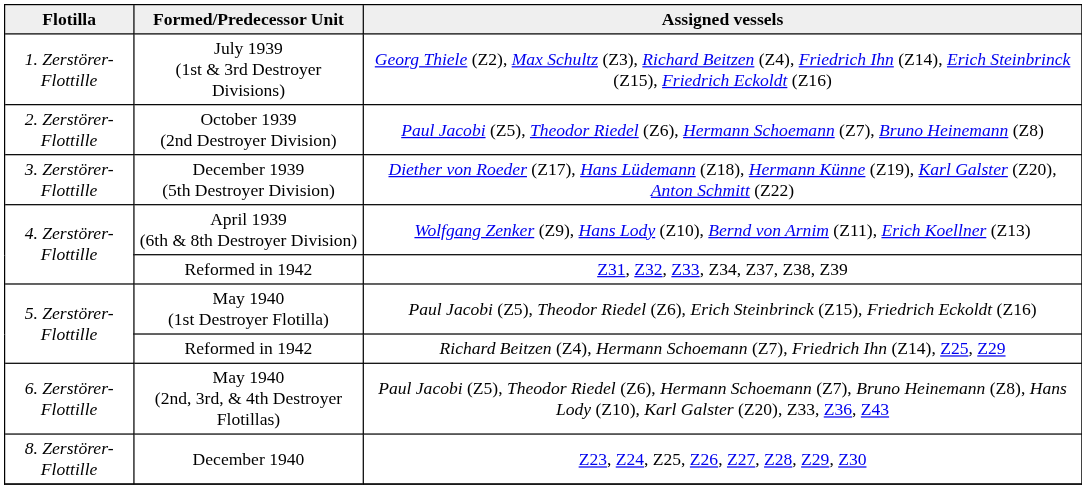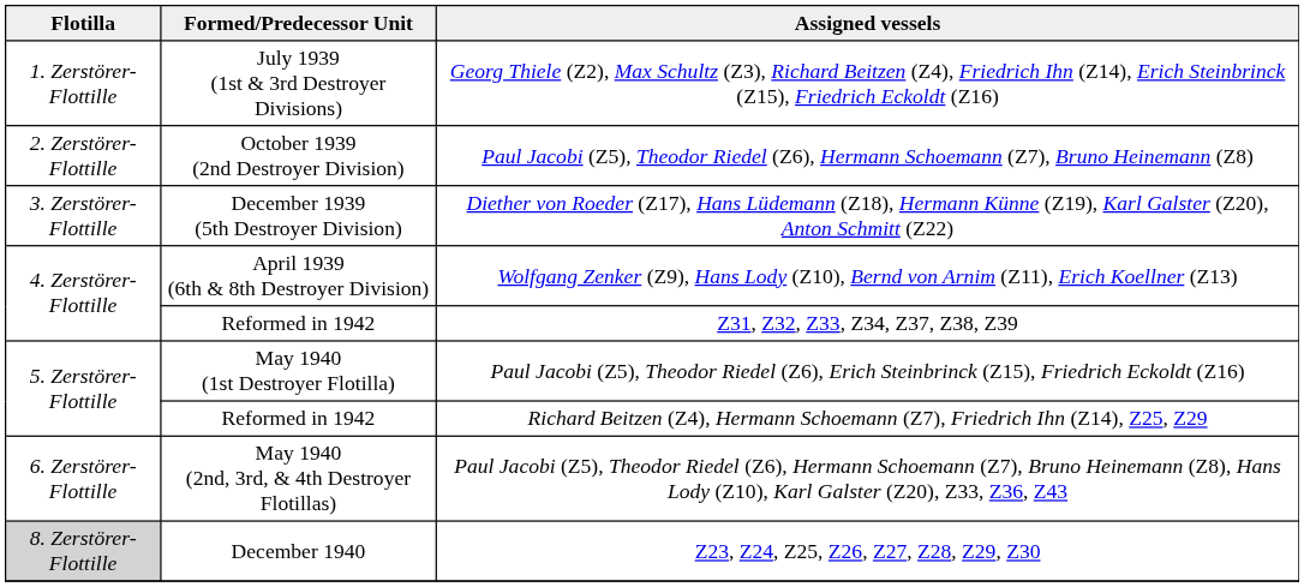Z23, Z24, Z25, Z26, Z27, Z28, Z29, Z30 | Flotilla: no background -> lightgrey background
